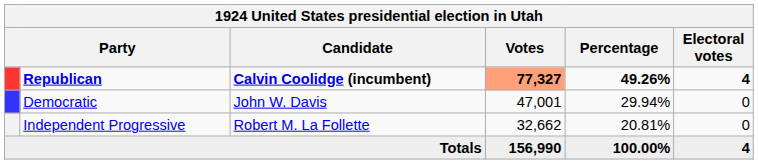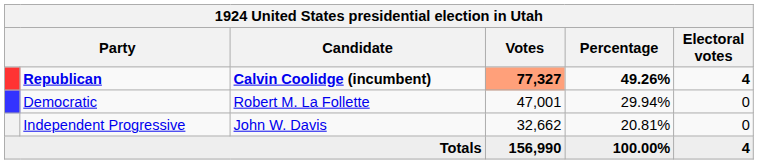Democratic | Candidate: John W. Davis -> Robert M. La Follette
Independent Progressive | Candidate: Robert M. La Follette -> John W. Davis
